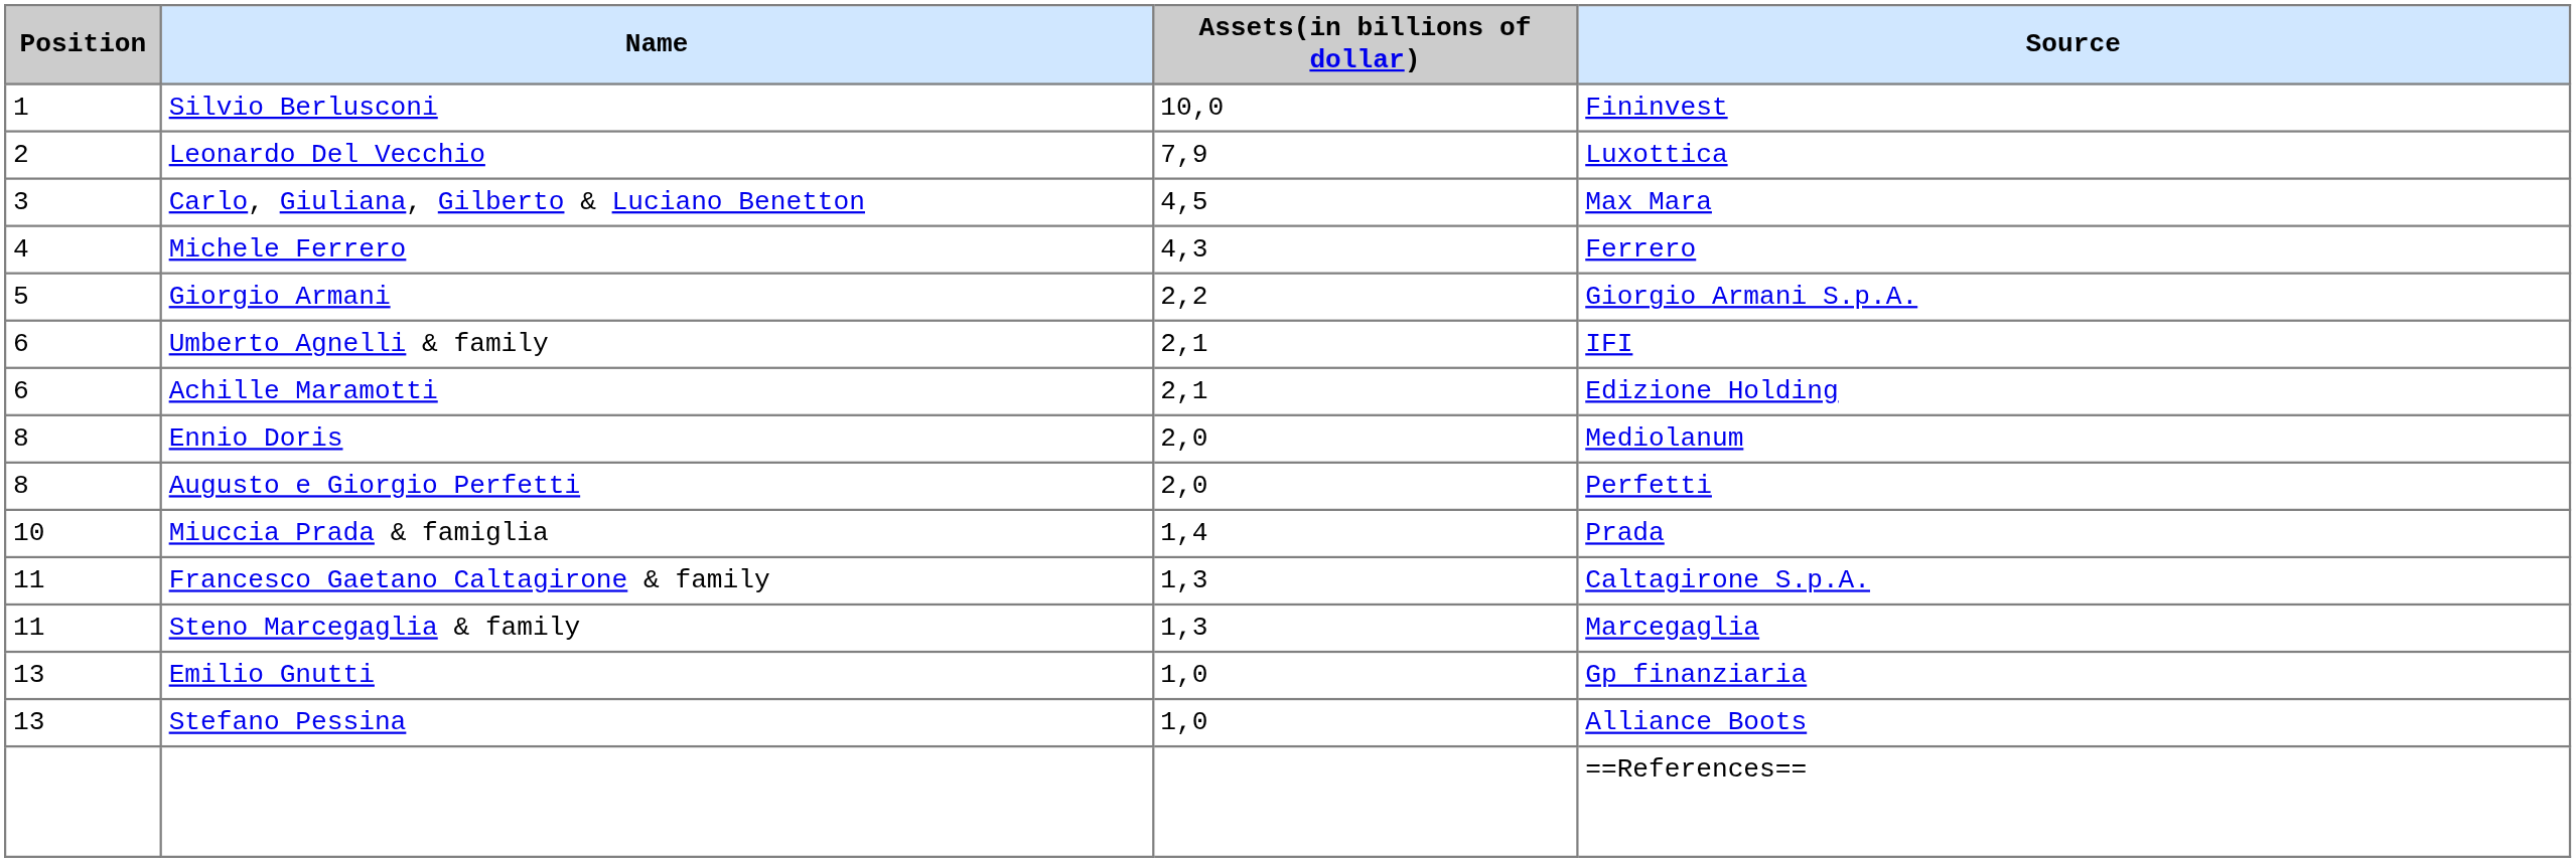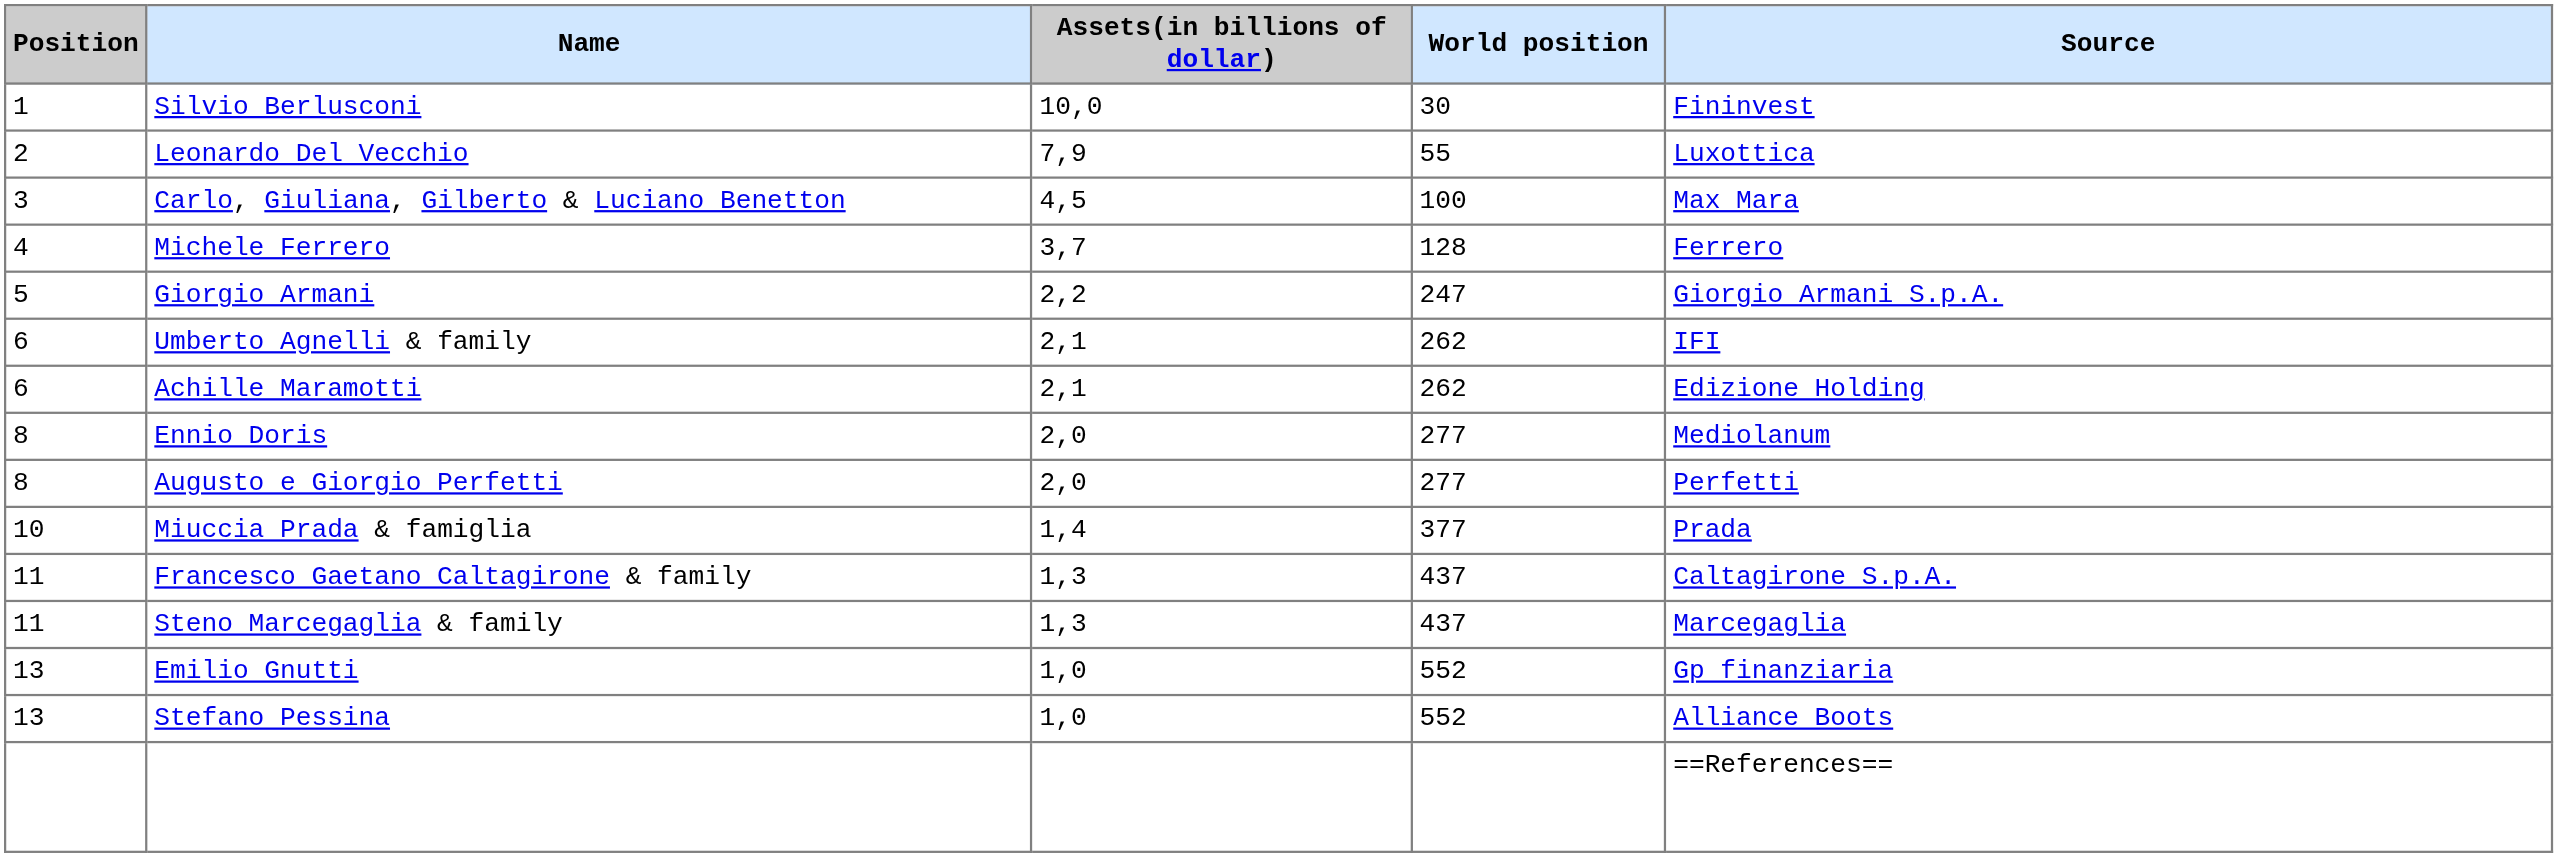+ column: World position | 30 | 55 | 100 | 128 | 247 | 262 | 262 | 277 | 277 | 377 | 437 | 437 | 552 | 552
Michele Ferrero | Assets(in billions of dollar): 4,3 -> 3,7
